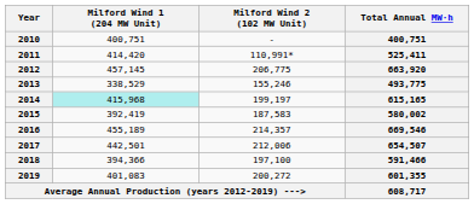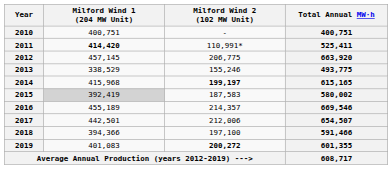2011 | Milford Wind 1 (204 MW Unit): normal -> bold
2014 | Milford Wind 1 (204 MW Unit): paleturquoise background -> no background
2014 | Milford Wind 2 (102 MW Unit): normal -> bold
2015 | Milford Wind 1 (204 MW Unit): no background -> lightgrey background
2019 | Milford Wind 2 (102 MW Unit): normal -> bold
